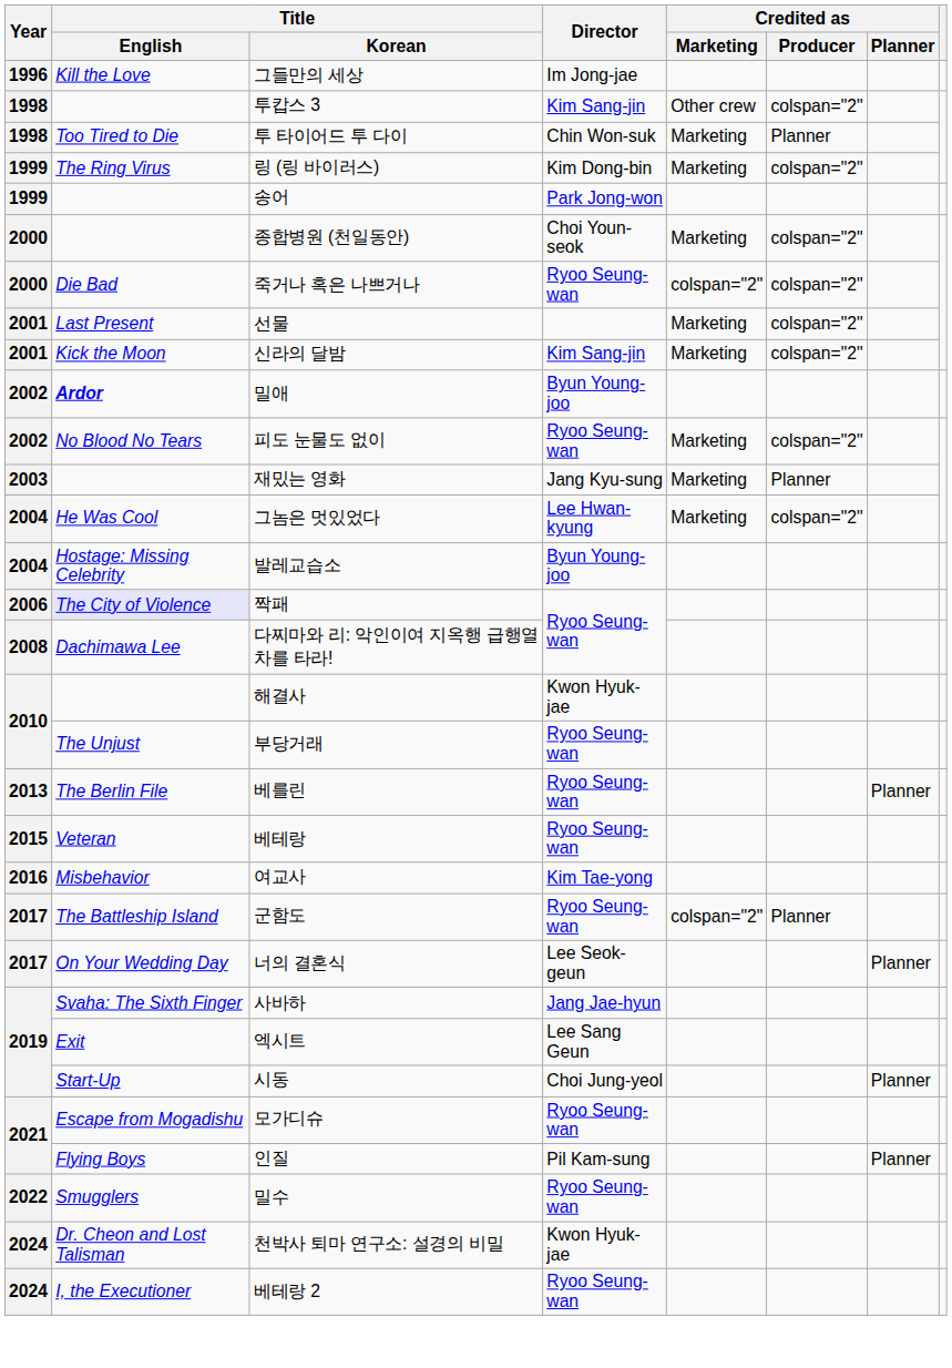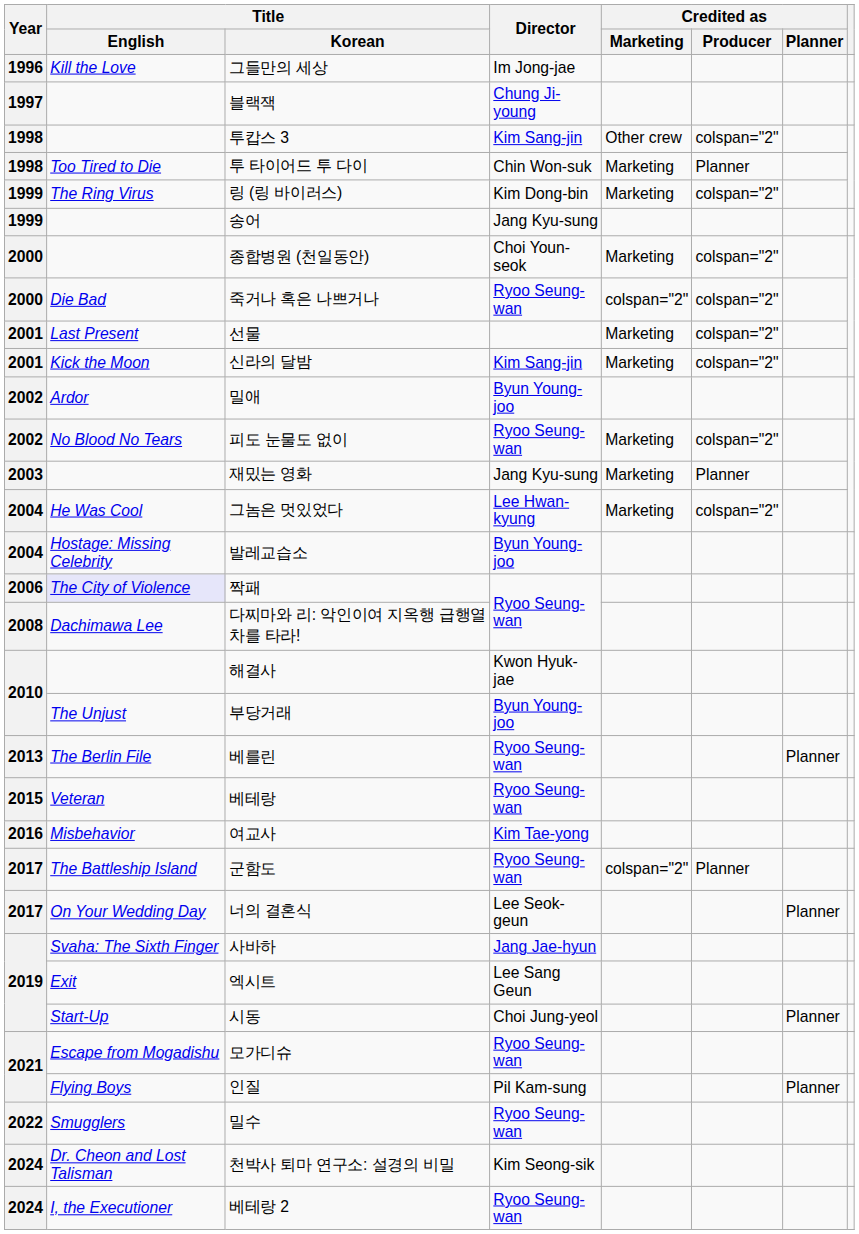+ row: 1997 | 블랙잭 | Chung Ji-young
송어 | Director: Park Jong-won -> Jang Kyu-sung
밀애 | Title / English: bold -> normal
부당거래 | Director: Ryoo Seung-wan -> Byun Young-joo
천박사 퇴마 연구소: 설경의 비밀 | Director: Kwon Hyuk-jae -> Kim Seong-sik
